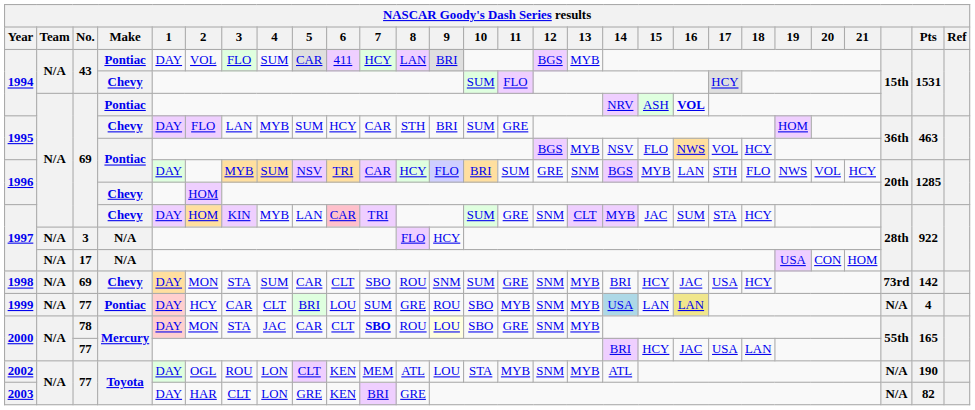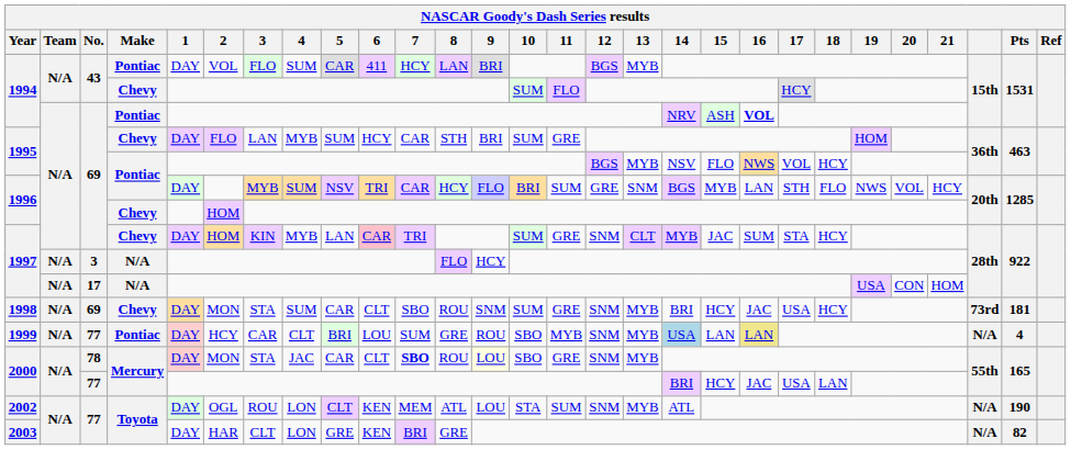1998 | Pts: 142 -> 181
2002 | 11: MYB -> SUM
